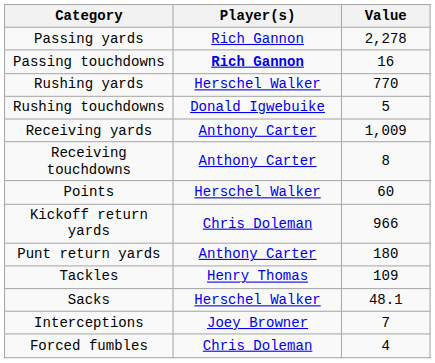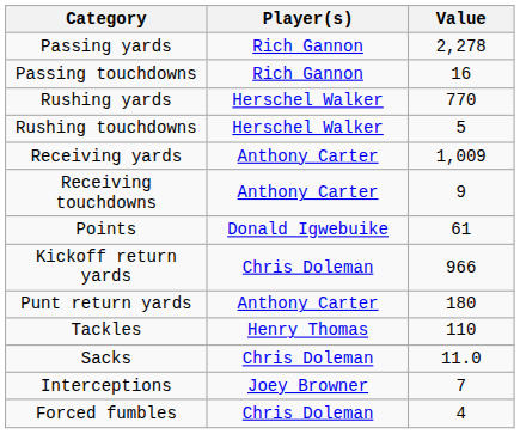Passing touchdowns | Player(s): bold -> normal
Rushing touchdowns | Player(s): Donald Igwebuike -> Herschel Walker
Receiving touchdowns | Value: 8 -> 9
Points | Player(s): Herschel Walker -> Donald Igwebuike
Points | Value: 60 -> 61
Tackles | Value: 109 -> 110
Sacks | Player(s): Herschel Walker -> Chris Doleman
Sacks | Value: 48.1 -> 11.0
